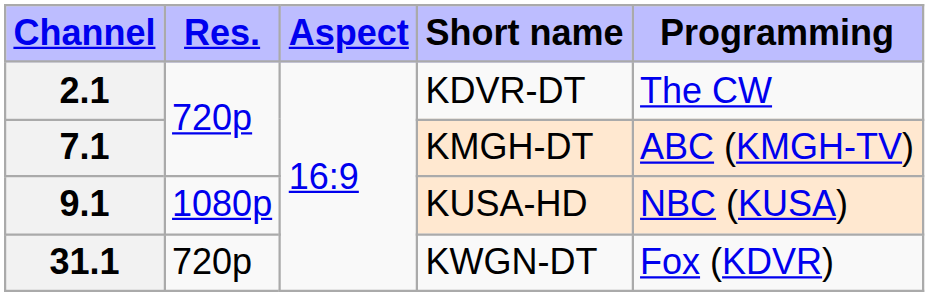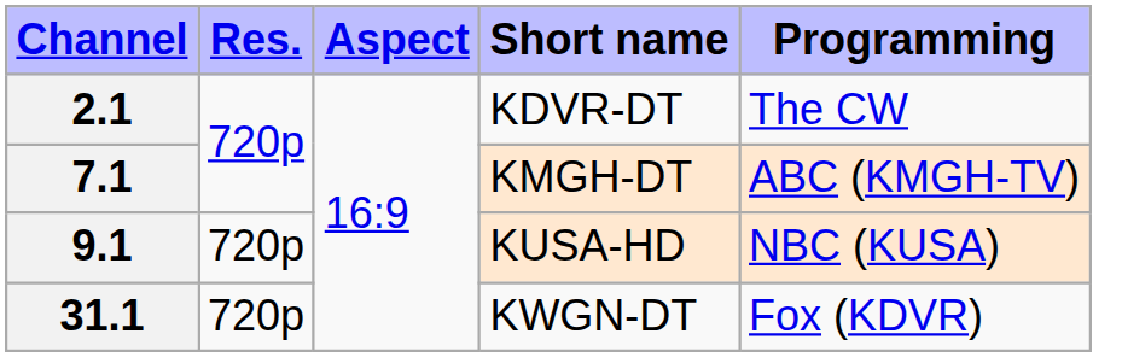9.1 | Res.: 1080p -> 720p
